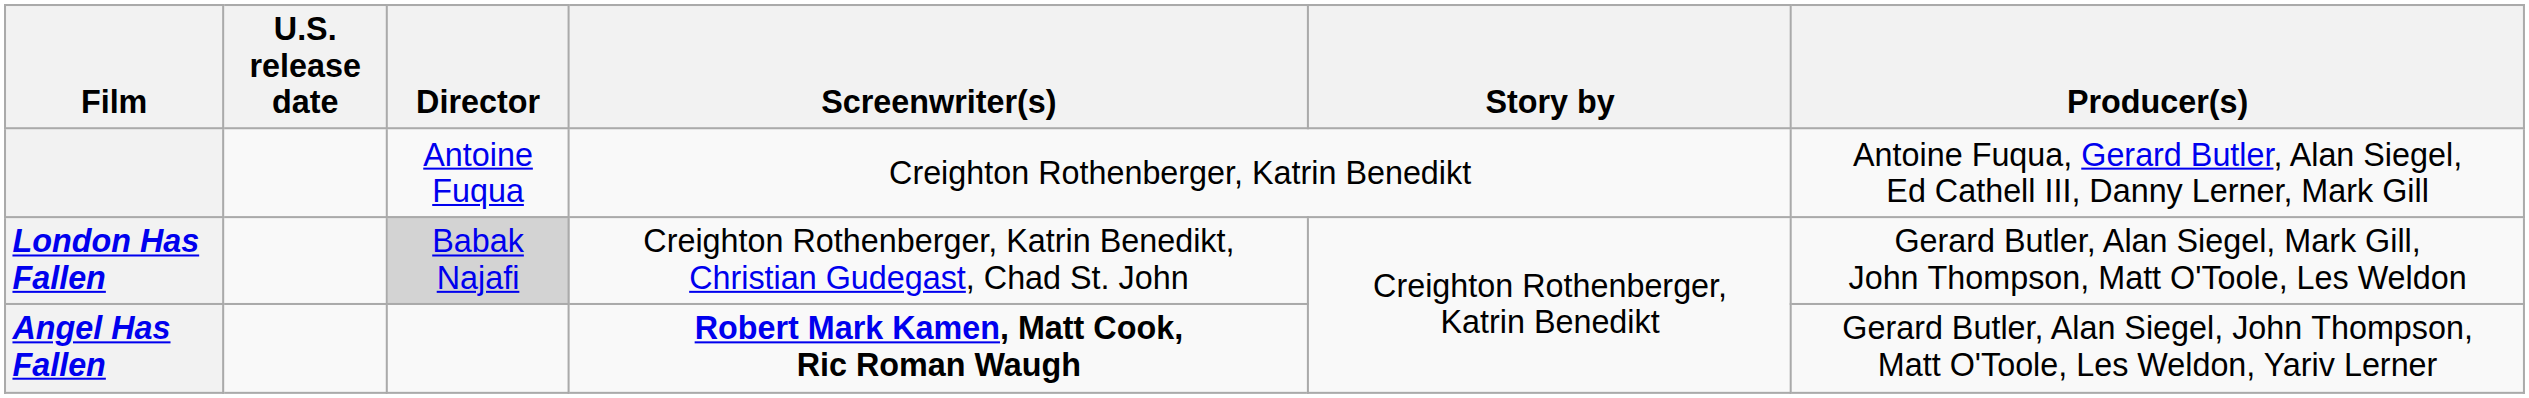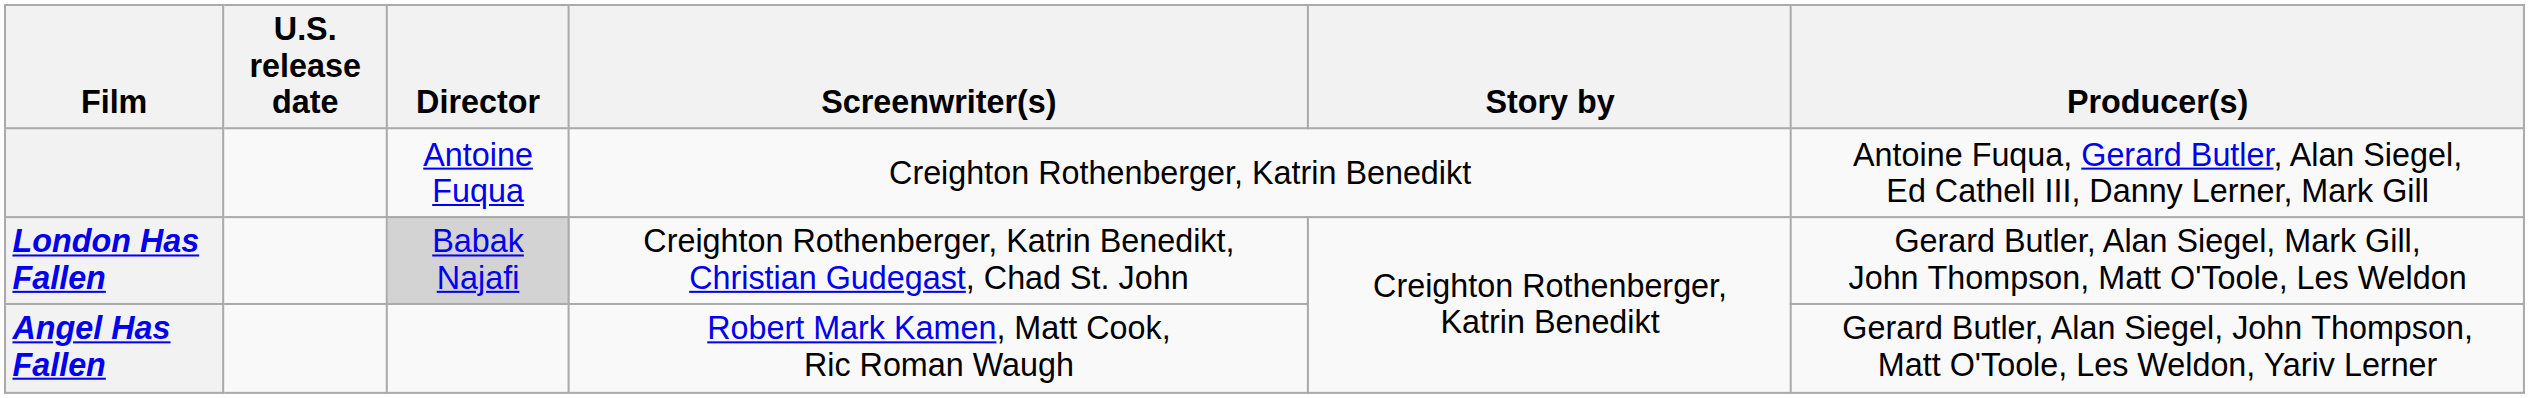Angel Has Fallen | Screenwriter(s): bold -> normal
